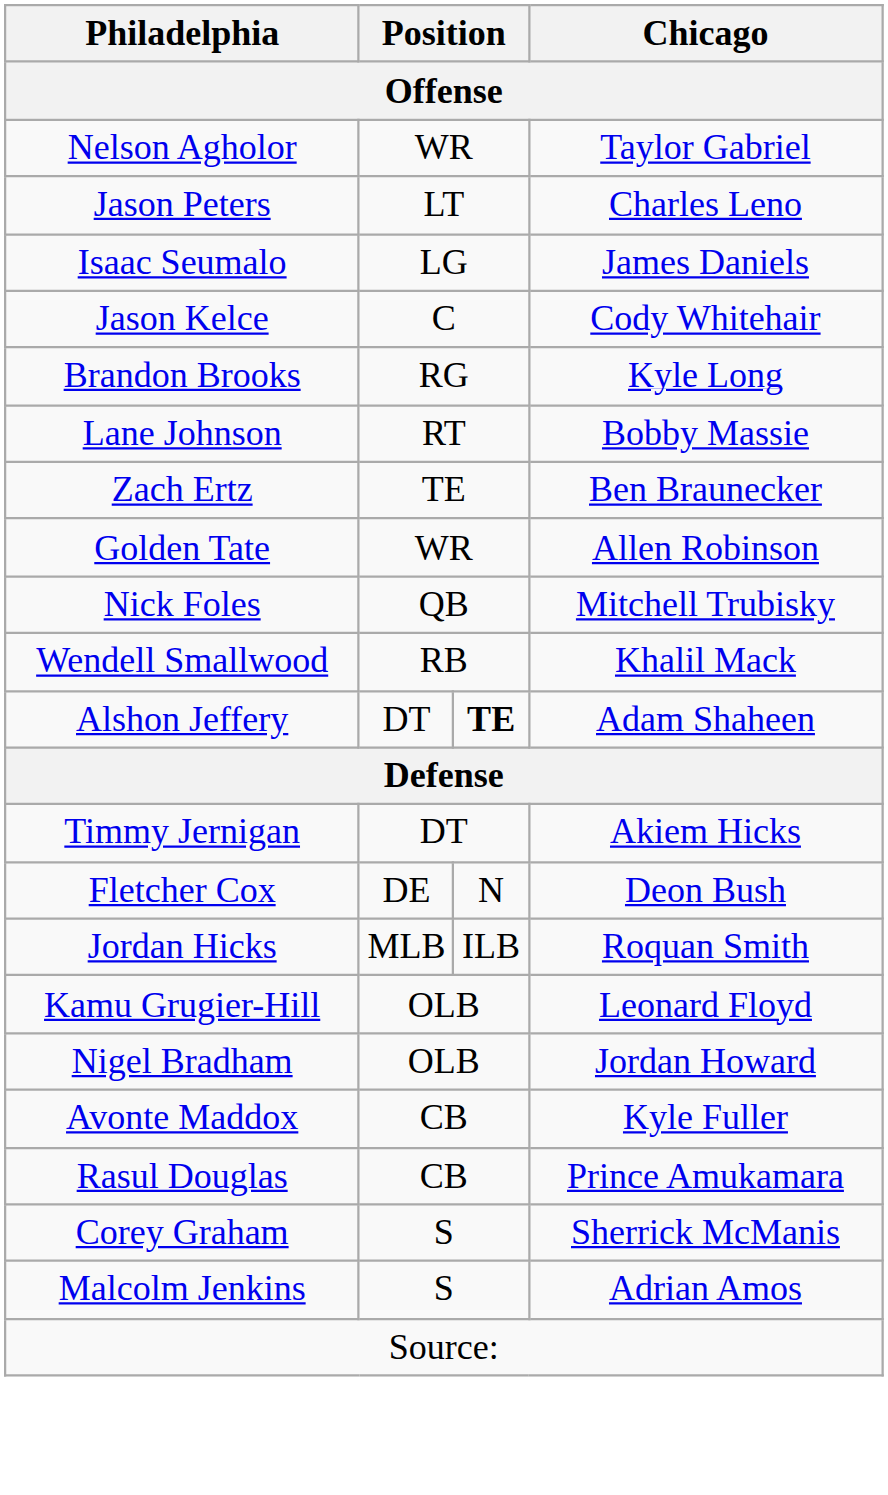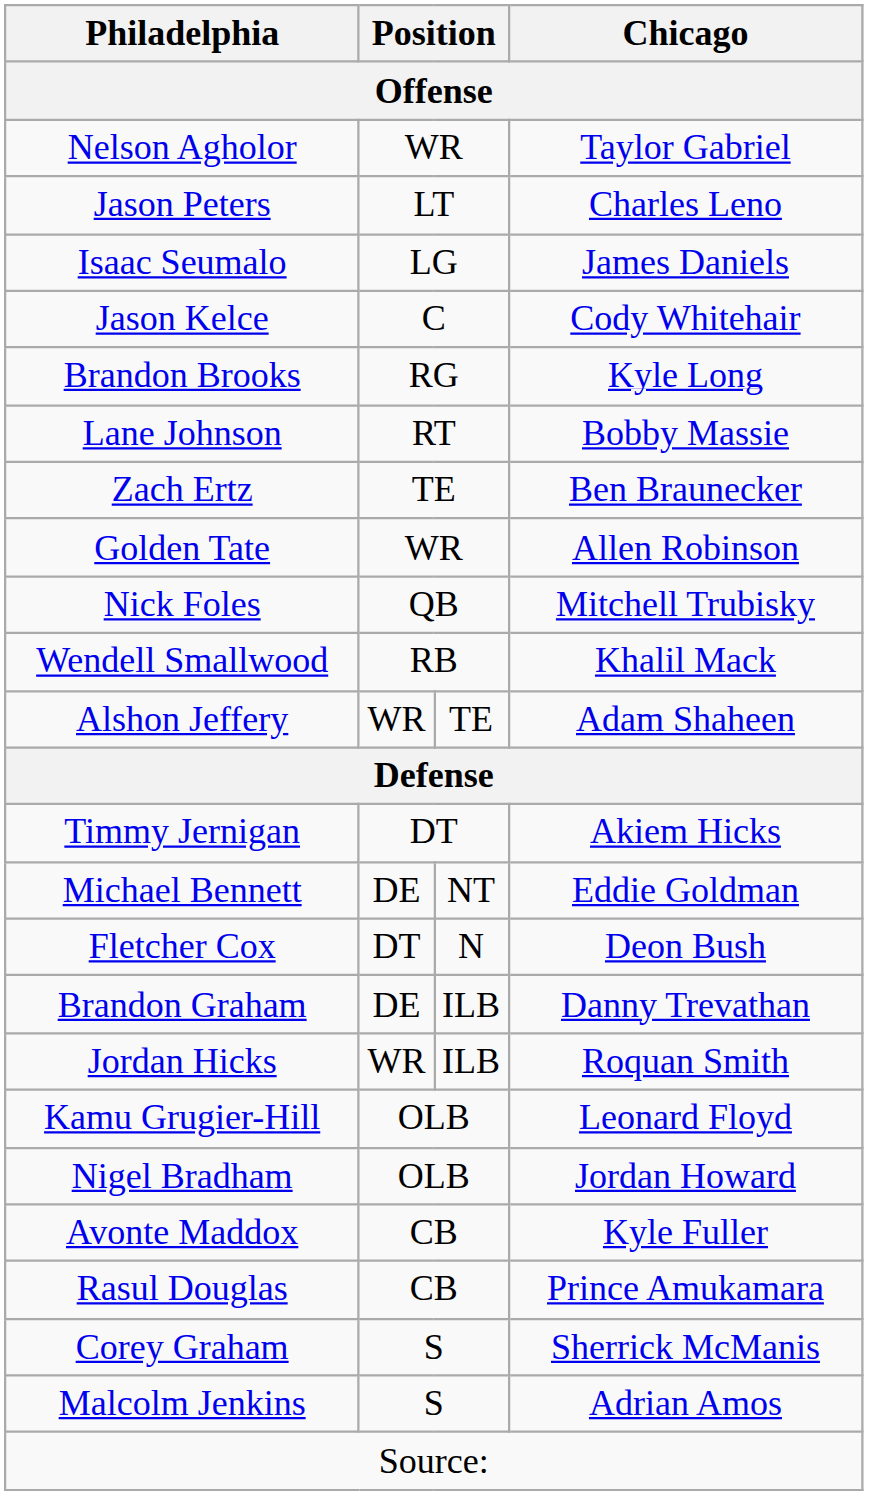Alshon Jeffery | column 2: DT -> WR
Alshon Jeffery | column 3: bold -> normal
+ row: Michael Bennett | DE | NT | Eddie Goldman
Fletcher Cox | column 2: DE -> DT
+ row: Brandon Graham | DE | ILB | Danny Trevathan
Jordan Hicks | column 2: MLB -> WR
